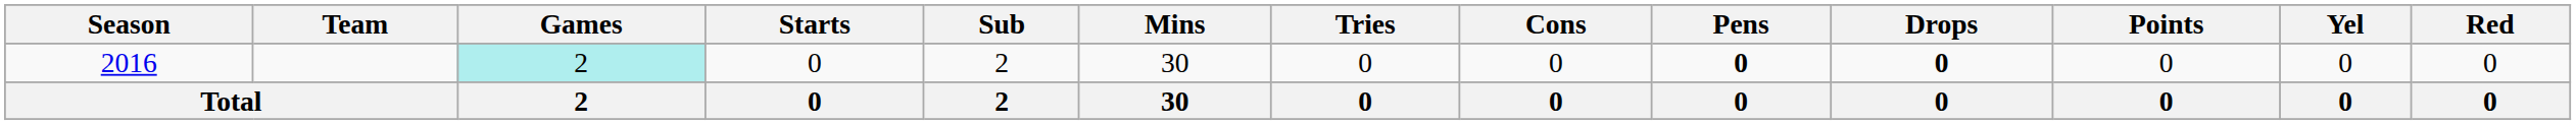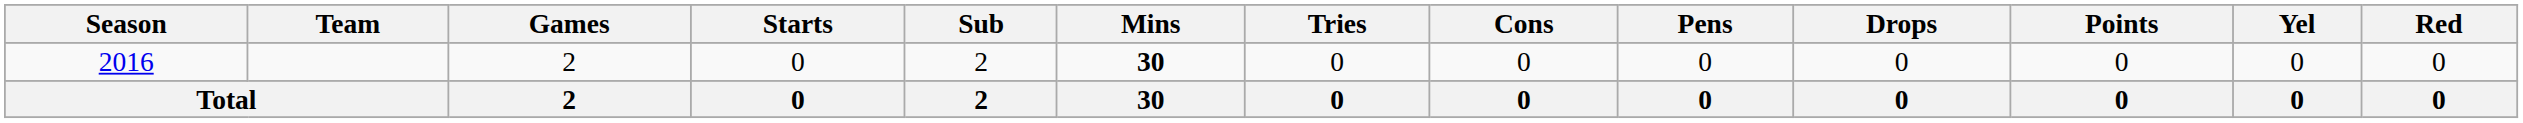2016 | Games: paleturquoise background -> no background
2016 | Mins: normal -> bold
2016 | Pens: bold -> normal
2016 | Drops: bold -> normal
